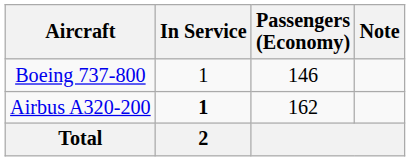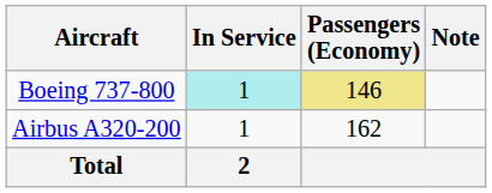Boeing 737-800 | In Service: no background -> paleturquoise background
Boeing 737-800 | Passengers (Economy): no background -> khaki background
Airbus A320-200 | In Service: bold -> normal
